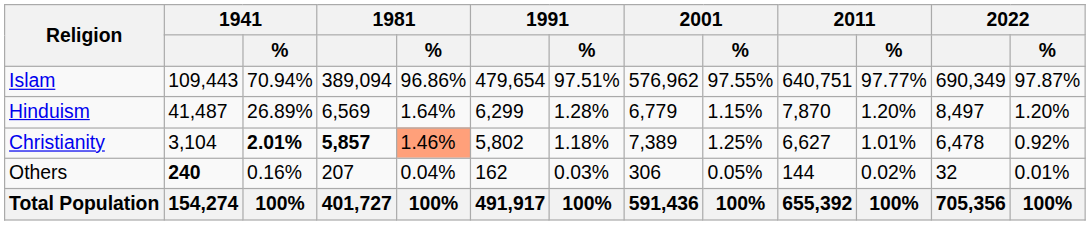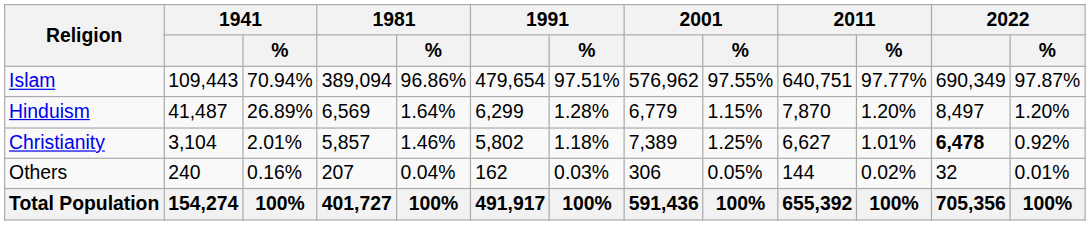Christianity | 1941 / %: bold -> normal
Christianity | 1981: bold -> normal
Christianity | 1981 / %: lightsalmon background -> no background
Christianity | 2022: normal -> bold
Others | 1941: bold -> normal
